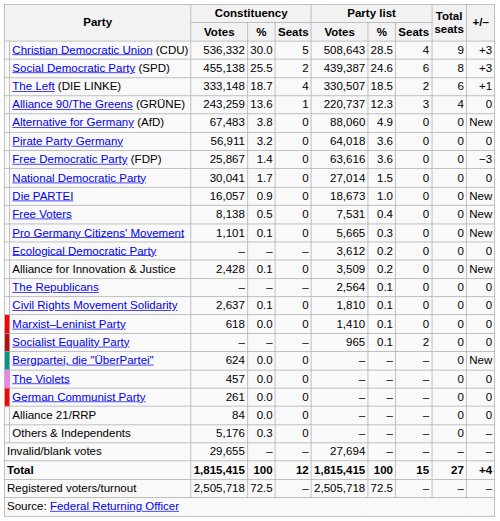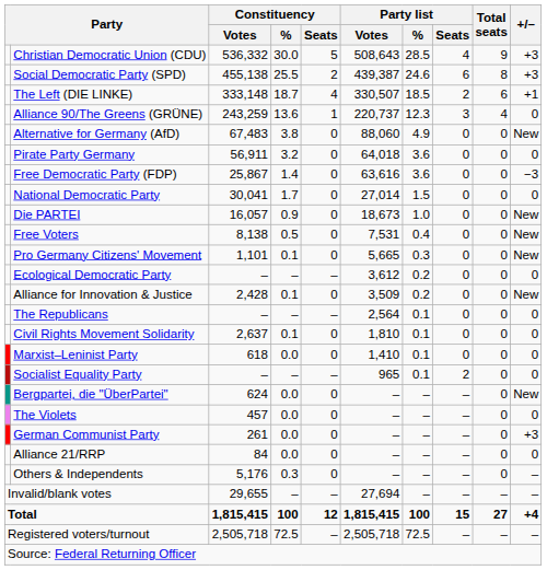German Communist Party | +/–: 0 -> +3
